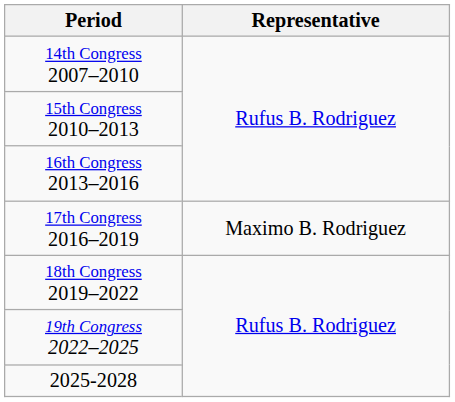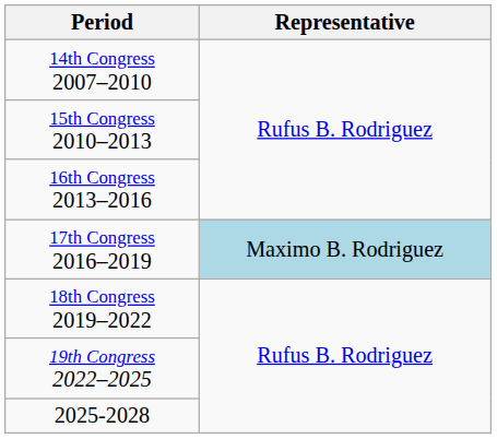17th Congress 2016–2019 | Representative: no background -> lightblue background
